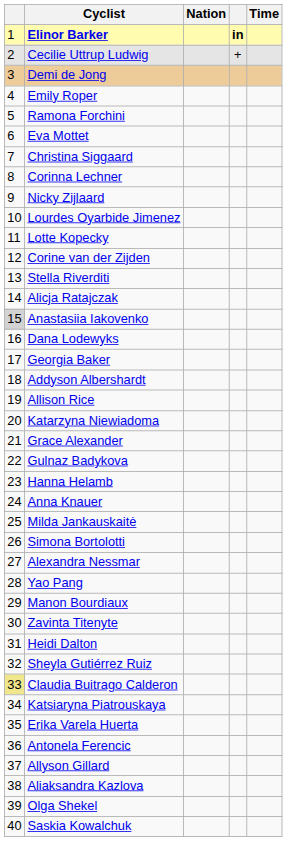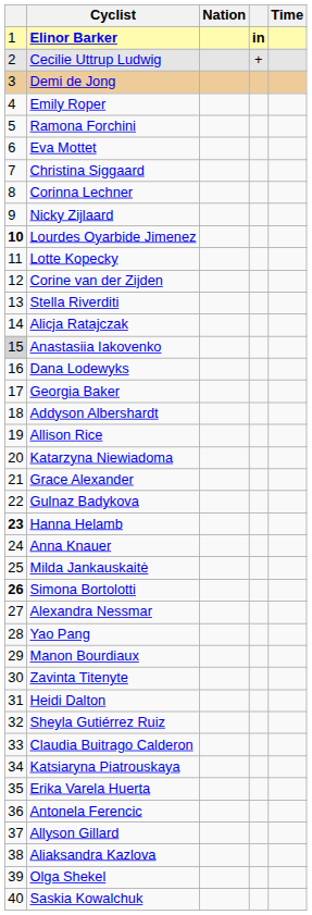Lourdes Oyarbide Jimenez | column 1: normal -> bold
Hanna Helamb | column 1: normal -> bold
Simona Bortolotti | column 1: normal -> bold
Claudia Buitrago Calderon | column 1: khaki background -> no background
